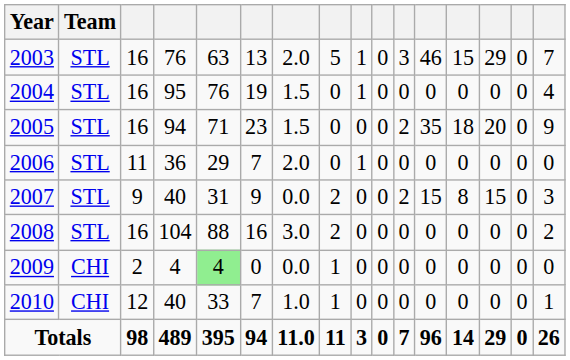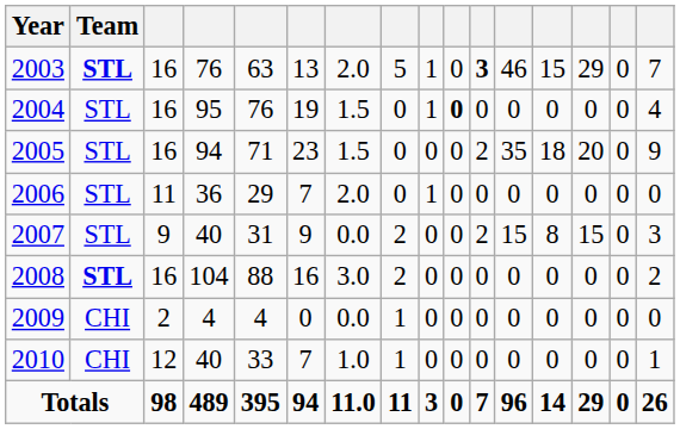2003 | Team: normal -> bold
2003 | column 11: normal -> bold
2004 | column 10: normal -> bold
2008 | Team: normal -> bold
2009 | column 5: lightgreen background -> no background
